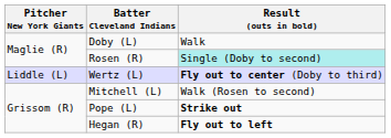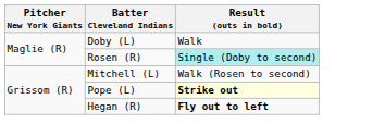- row: Liddle (L) | Wertz (L) | Fly out to center (Doby to third)
Pope (L) | Result (outs in bold): no background -> lightyellow background
